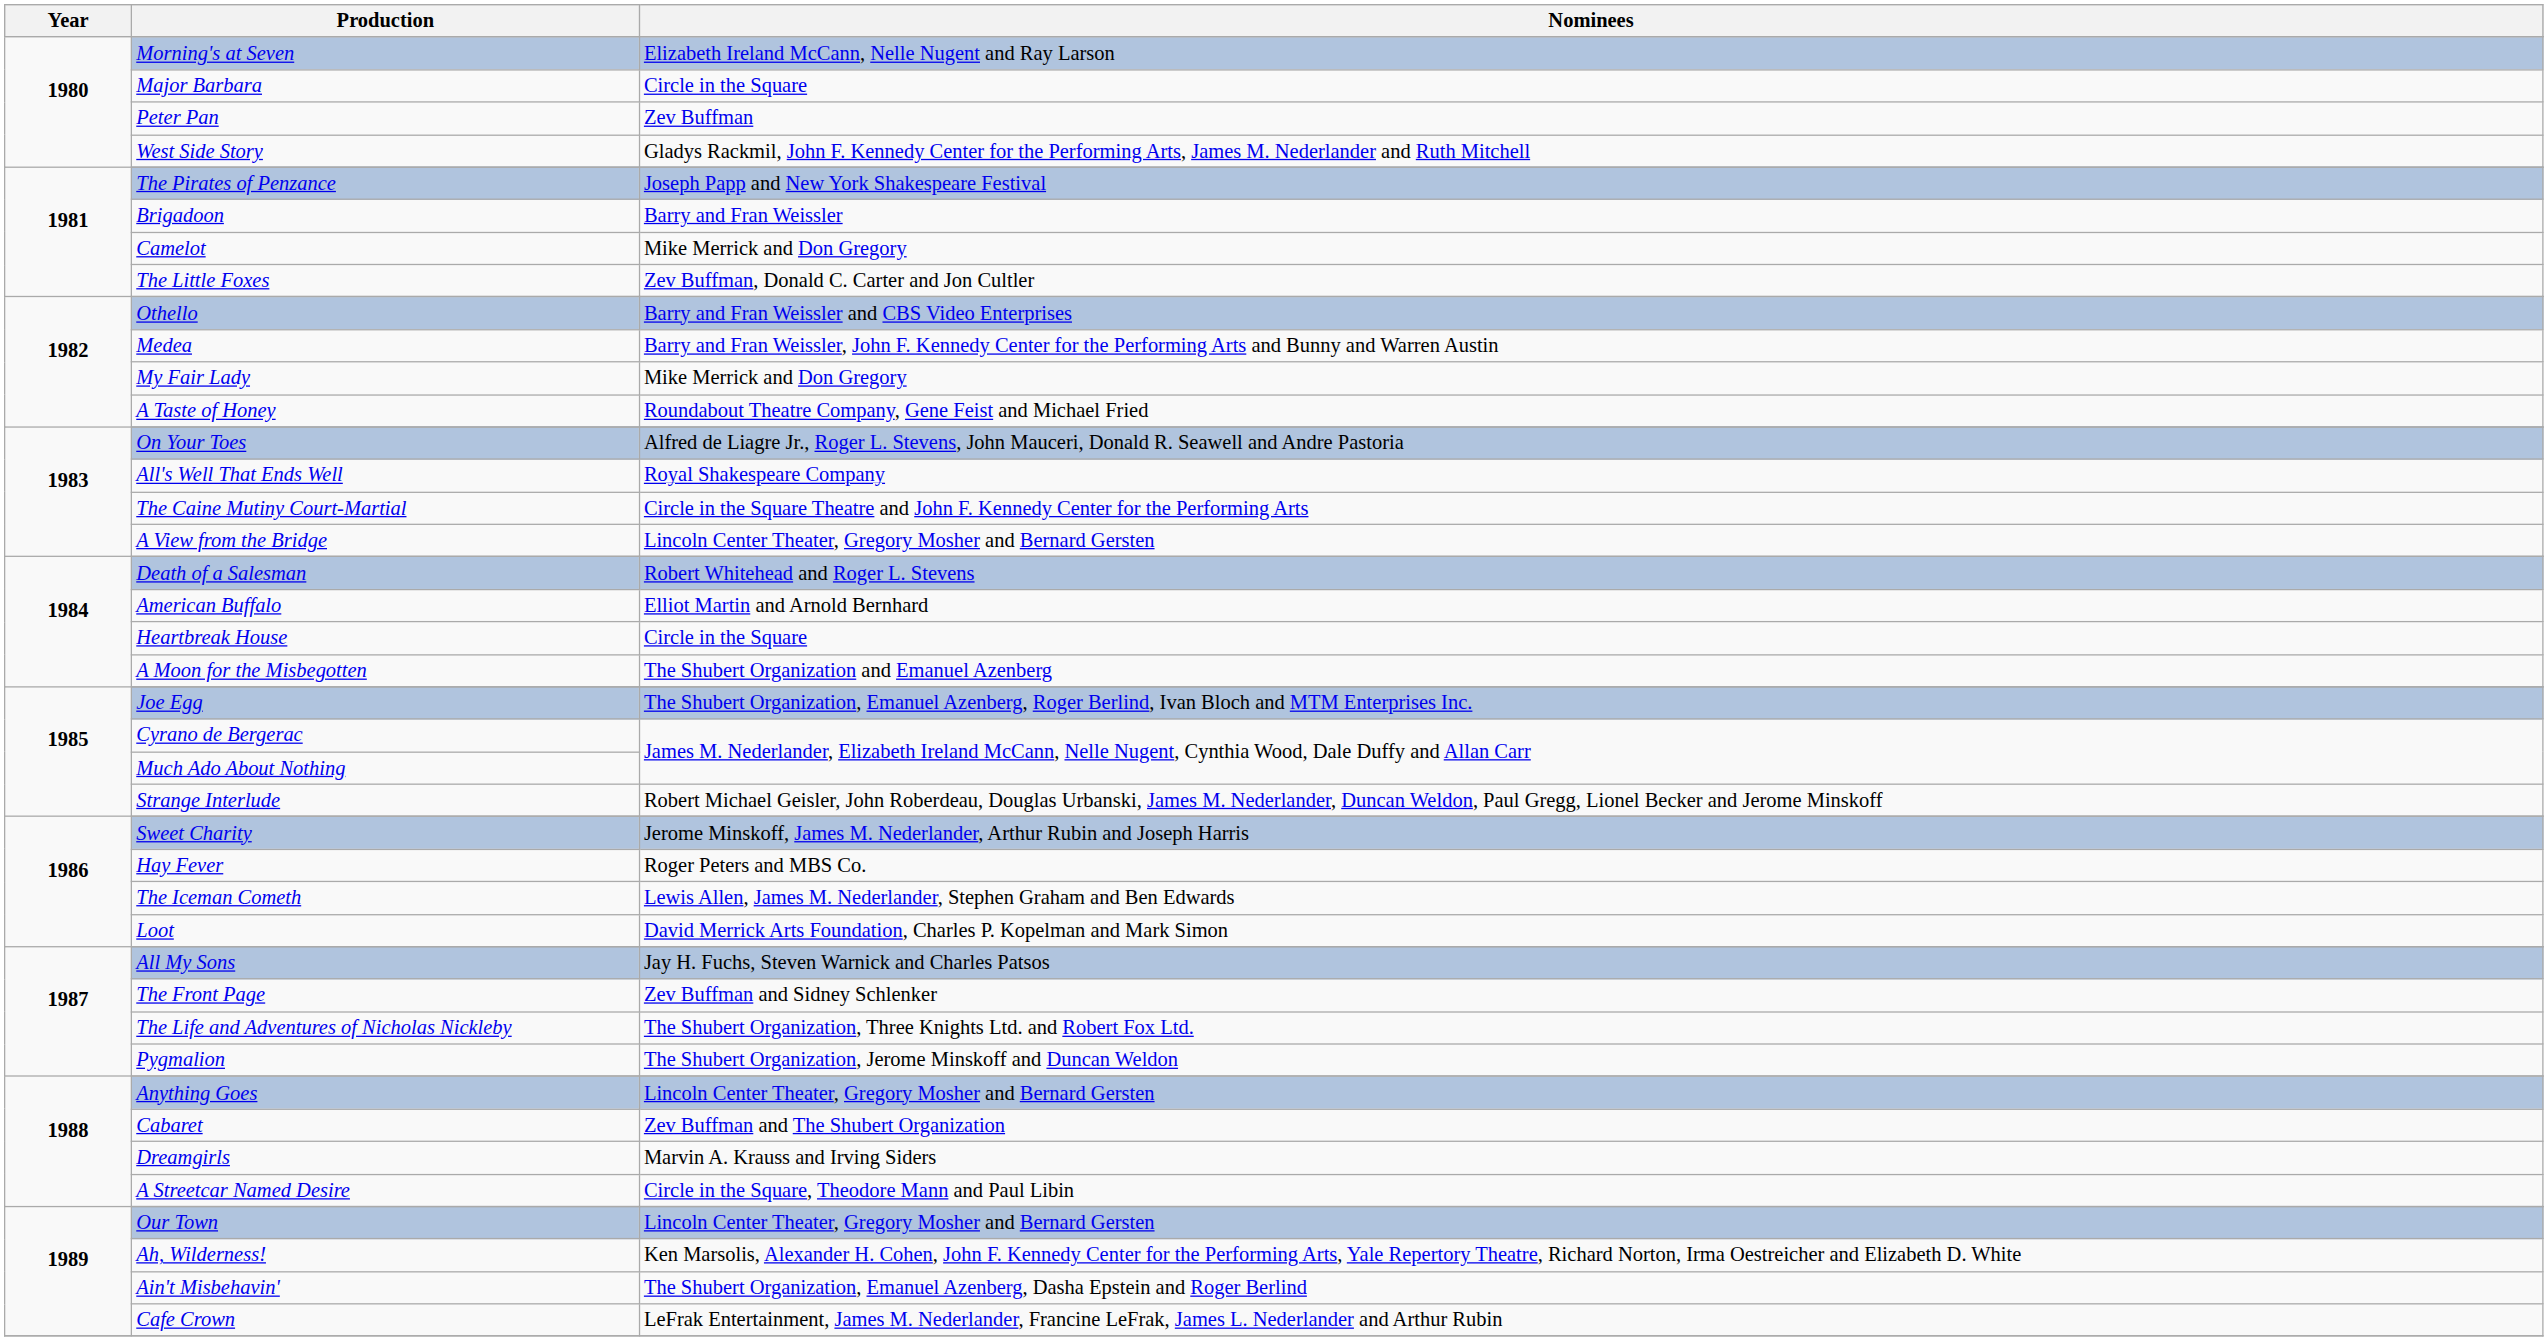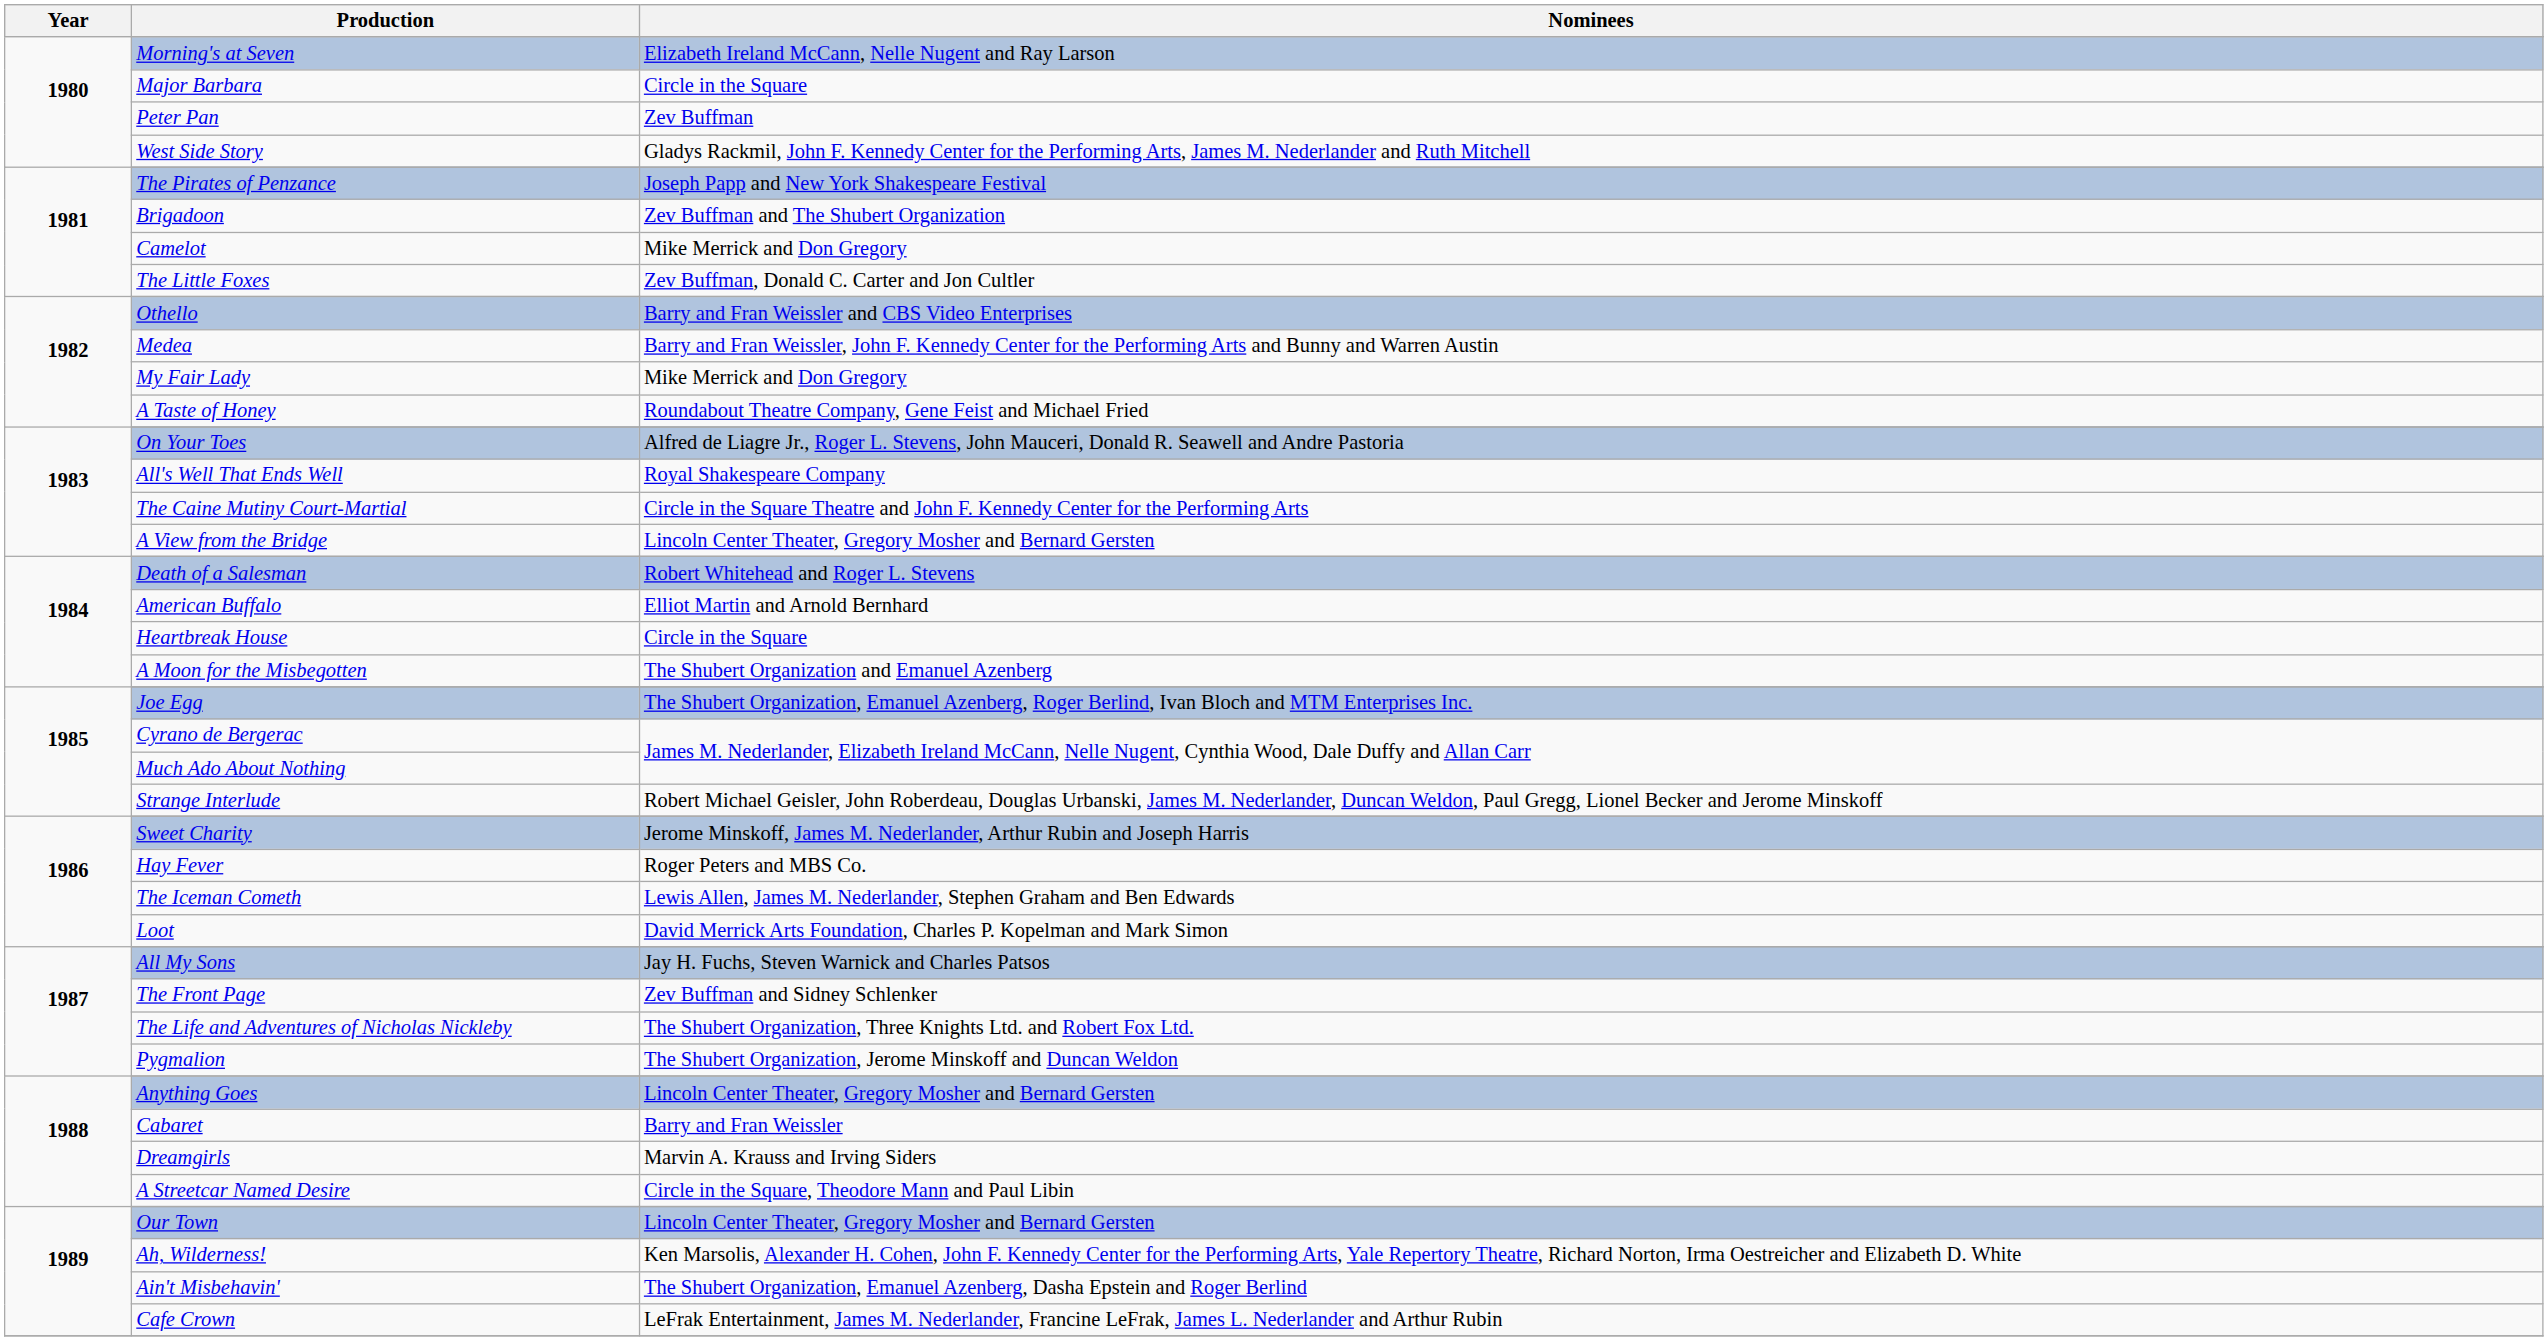Brigadoon | Nominees: Barry and Fran Weissler -> Zev Buffman and The Shubert Organization
Cabaret | Nominees: Zev Buffman and The Shubert Organization -> Barry and Fran Weissler
